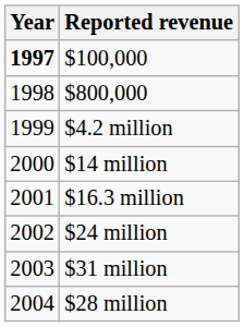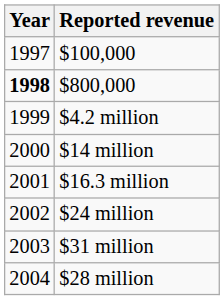$100,000 | Year: bold -> normal
$800,000 | Year: normal -> bold
